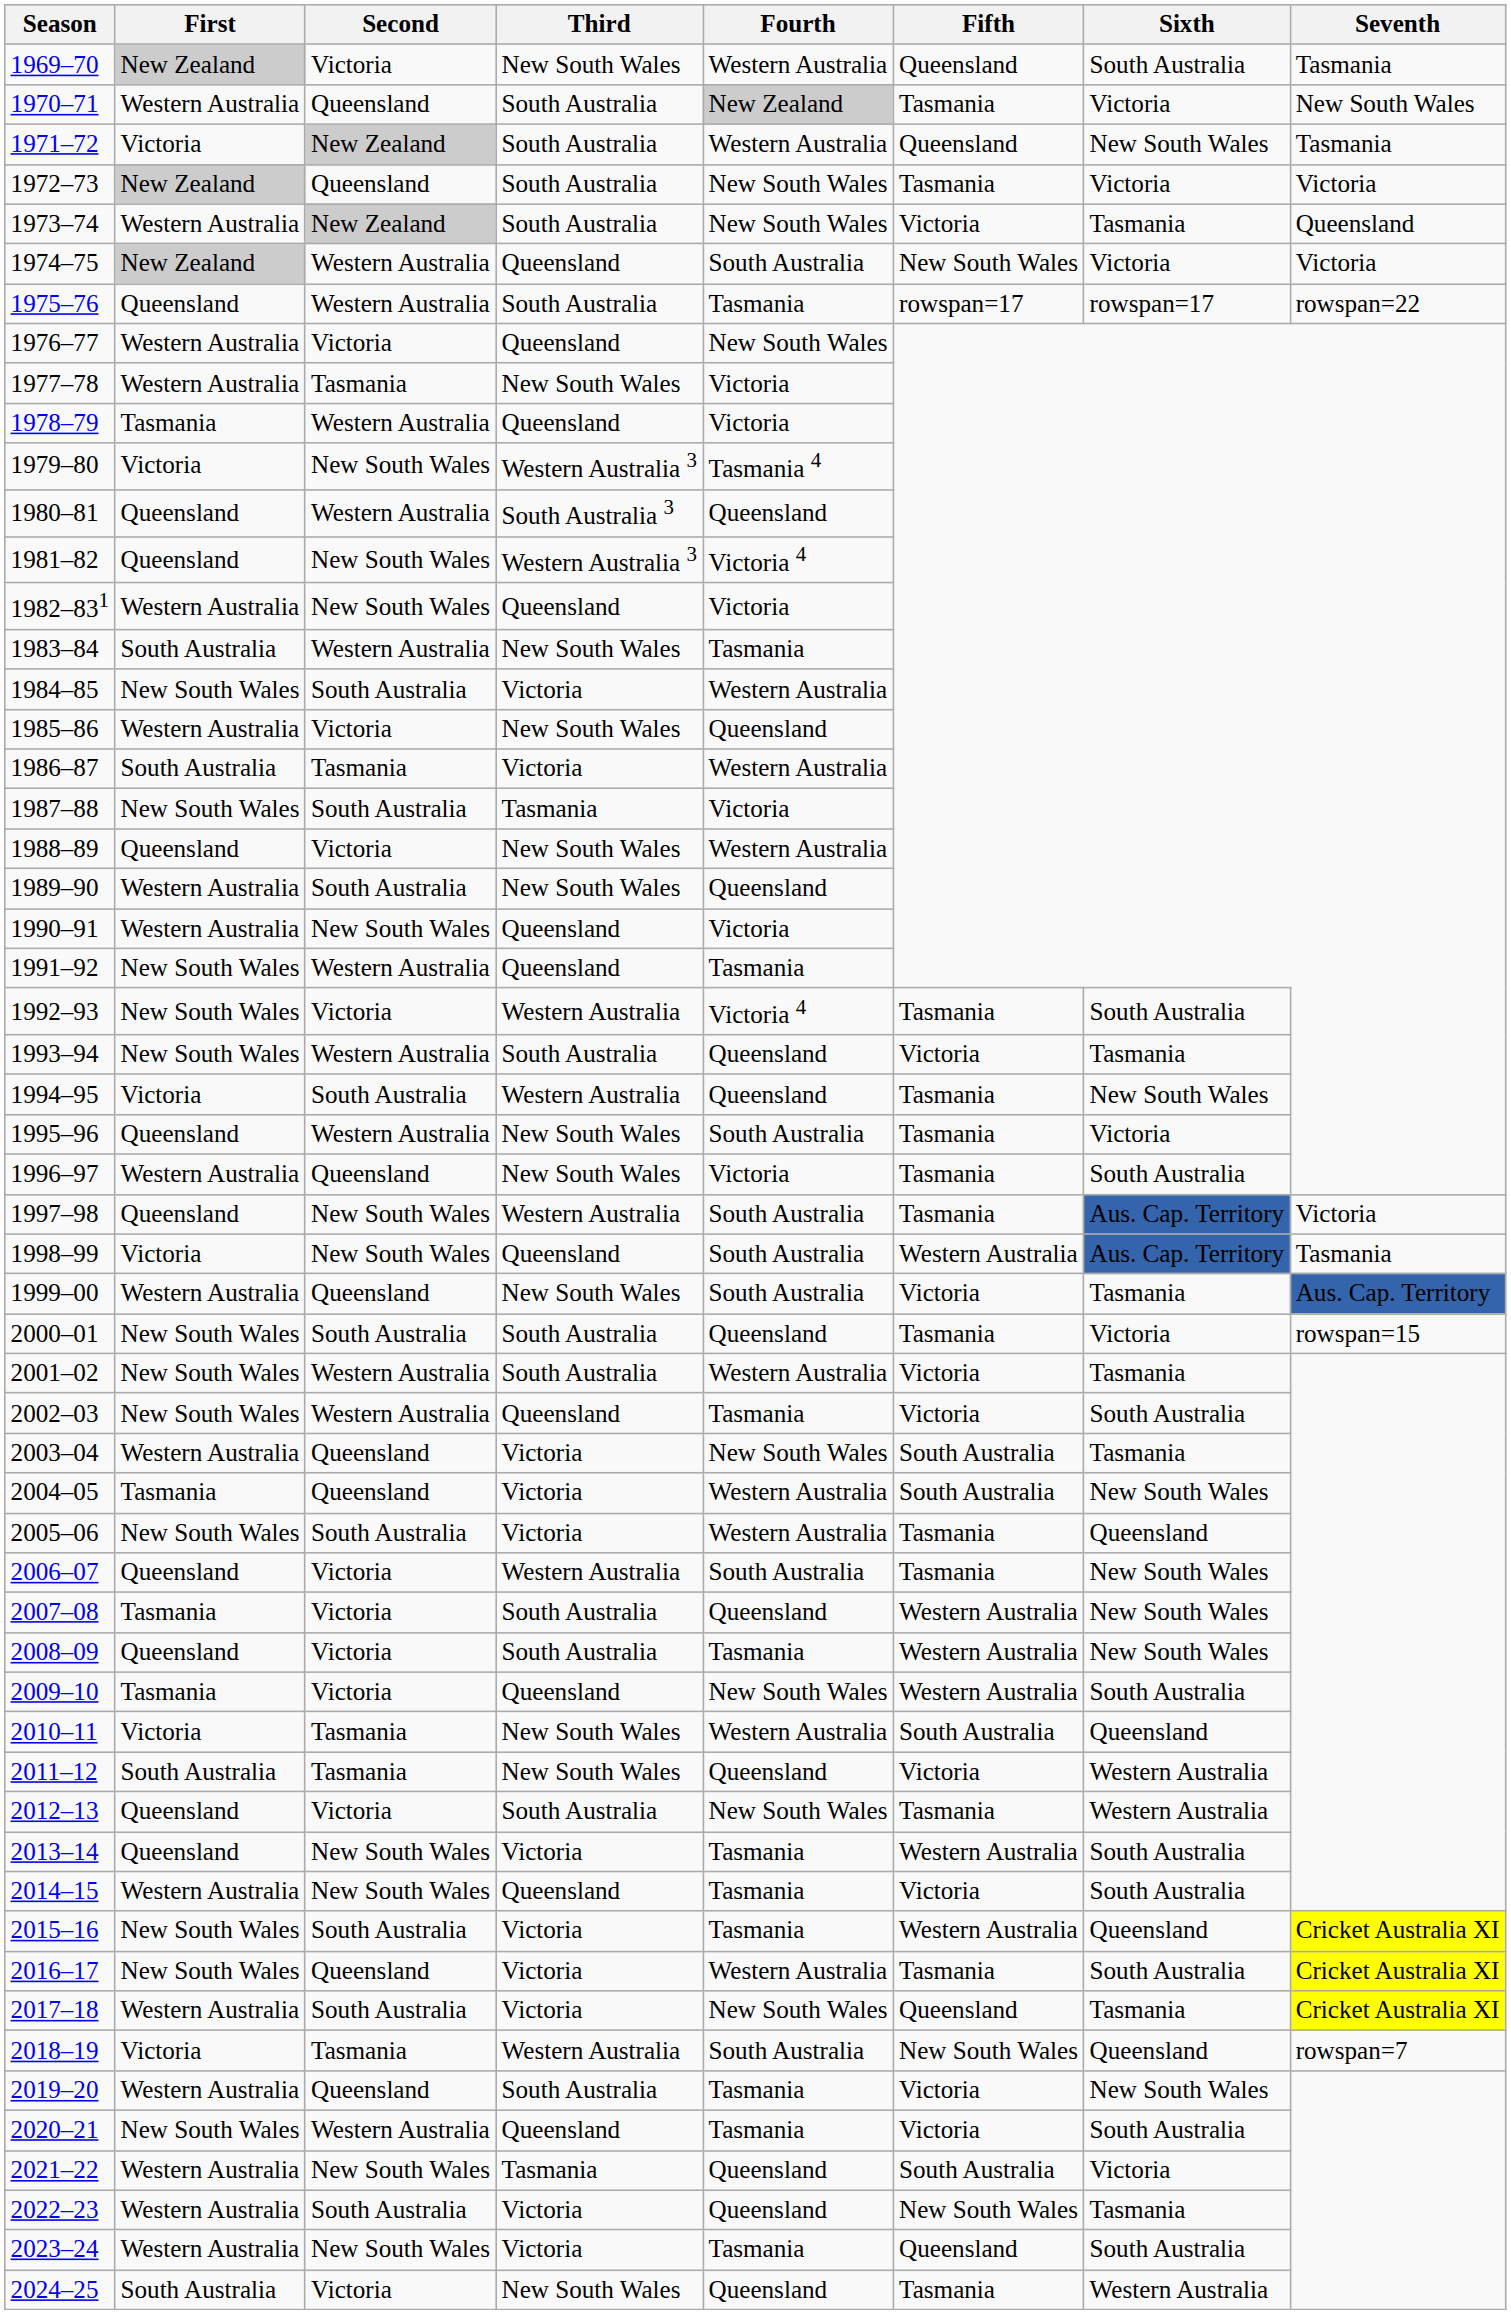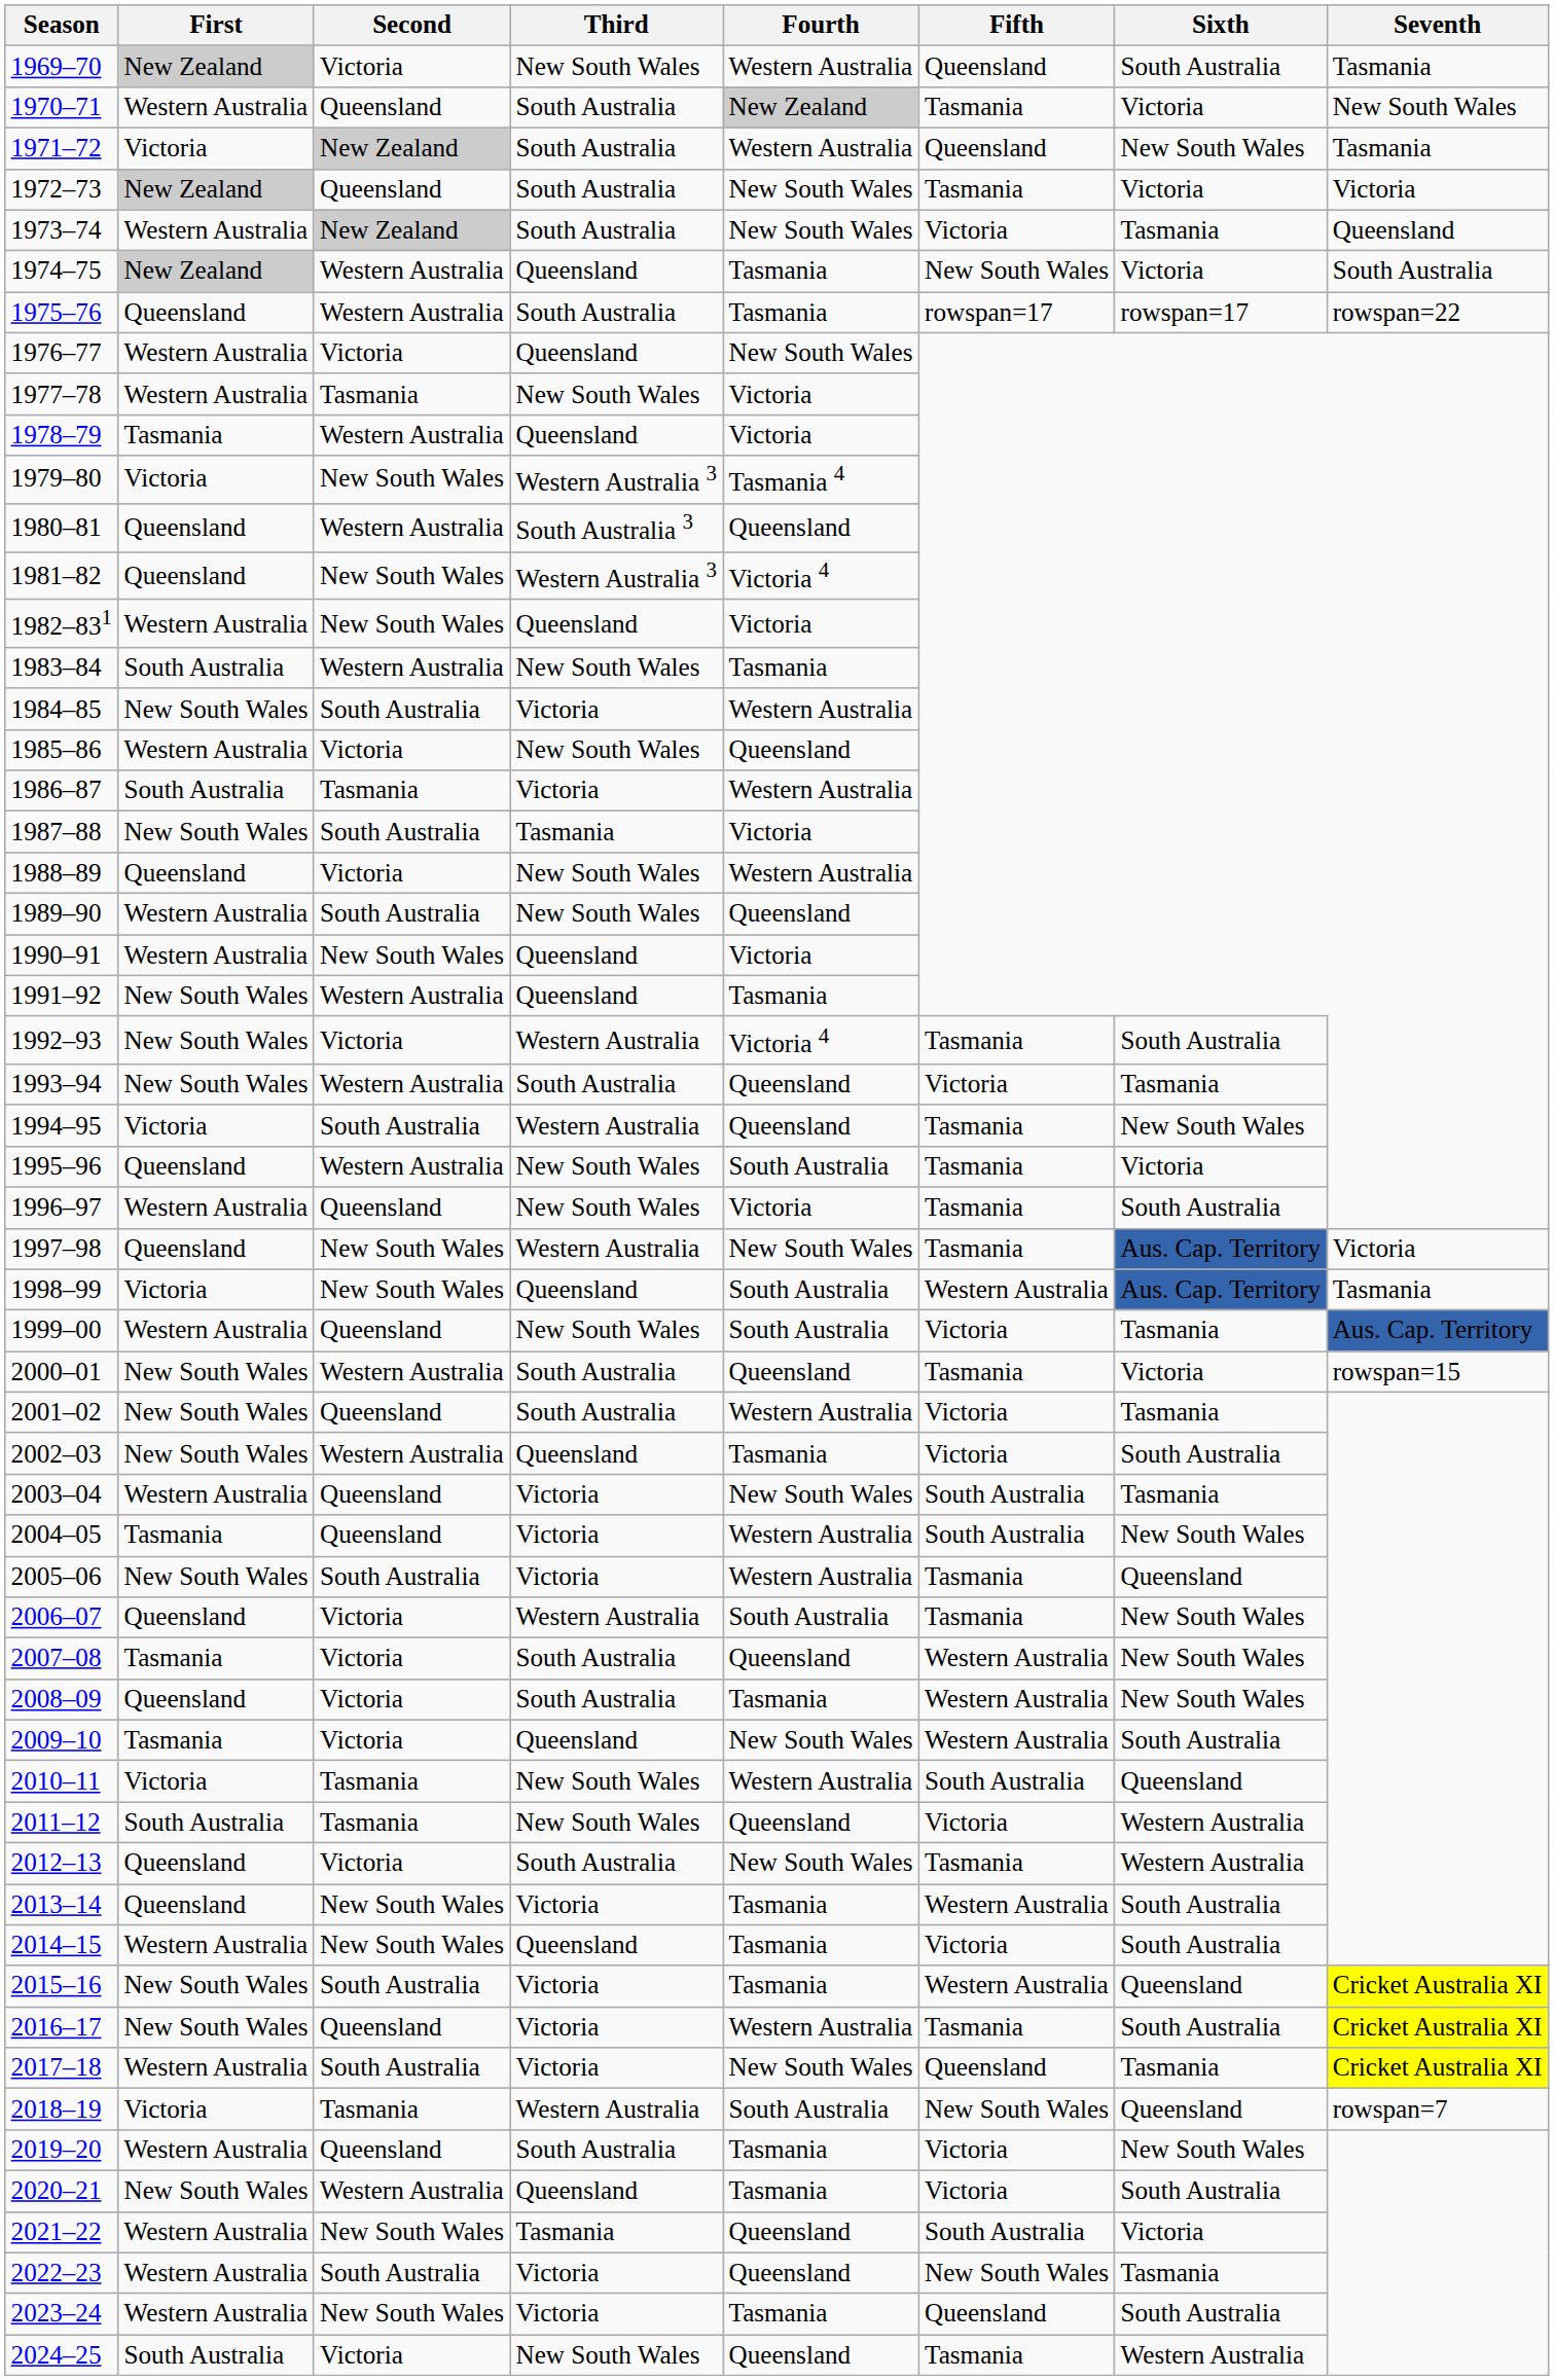1974–75 | Fourth: South Australia -> Tasmania
1974–75 | Seventh: Victoria -> South Australia
1997–98 | Fourth: South Australia -> New South Wales
2000–01 | Second: South Australia -> Western Australia
2001–02 | Second: Western Australia -> Queensland
